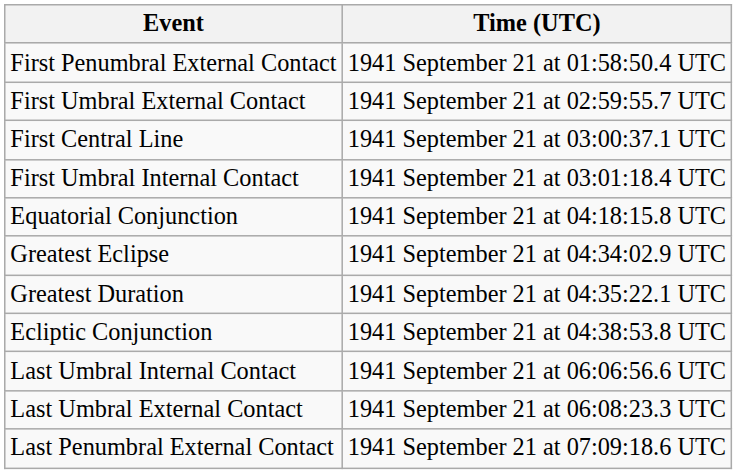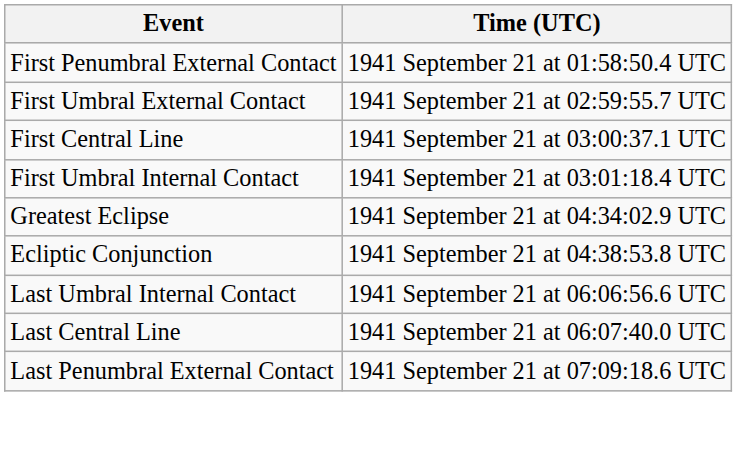- row: Equatorial Conjunction | 1941 September 21 at 04:18:15.8 UTC
- row: Greatest Duration | 1941 September 21 at 04:35:22.1 UTC
+ row: Last Central Line | 1941 September 21 at 06:07:40.0 UTC
- row: Last Umbral External Contact | 1941 September 21 at 06:08:23.3 UTC
